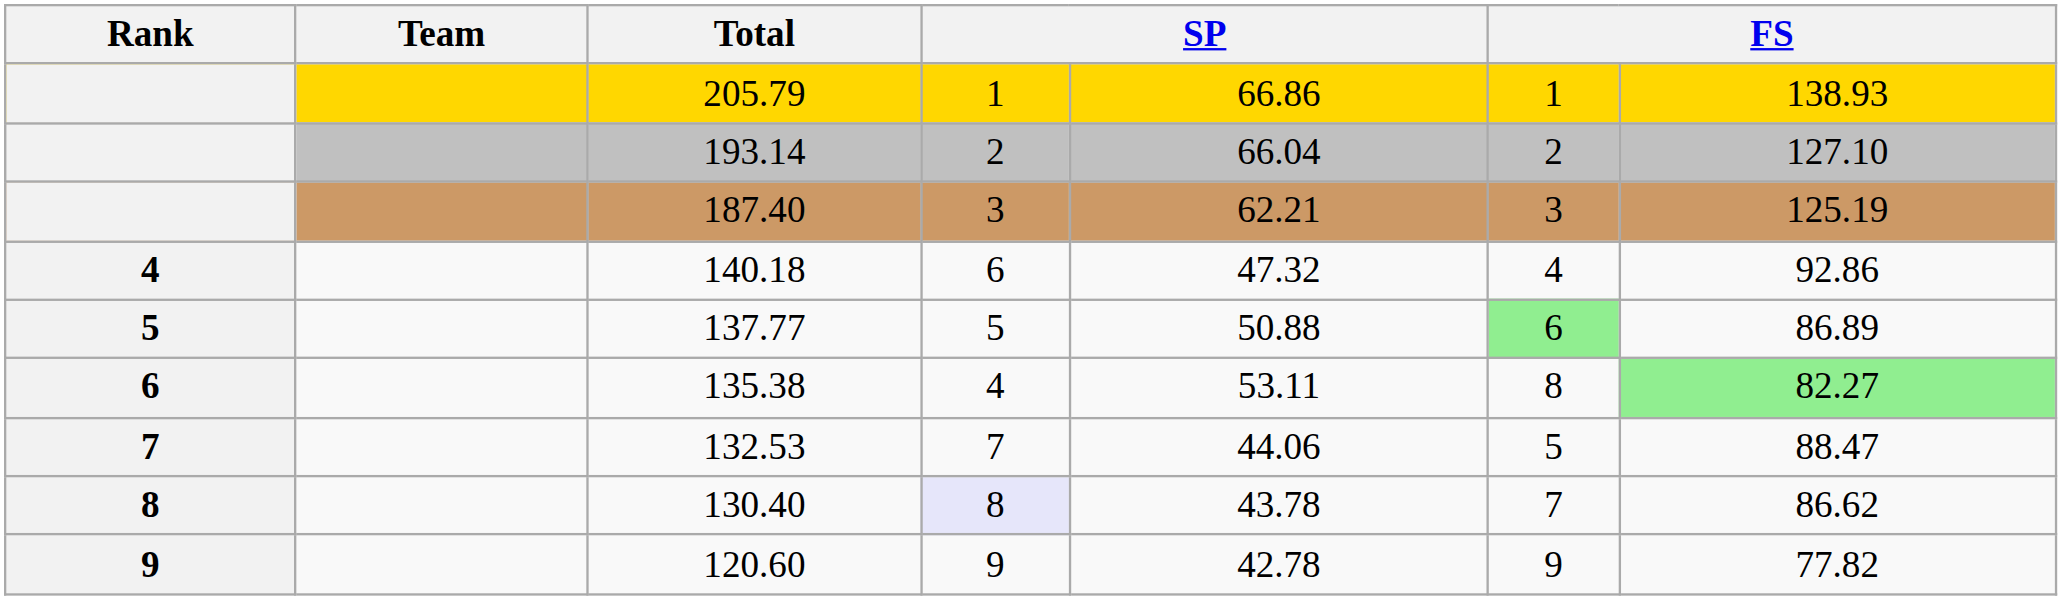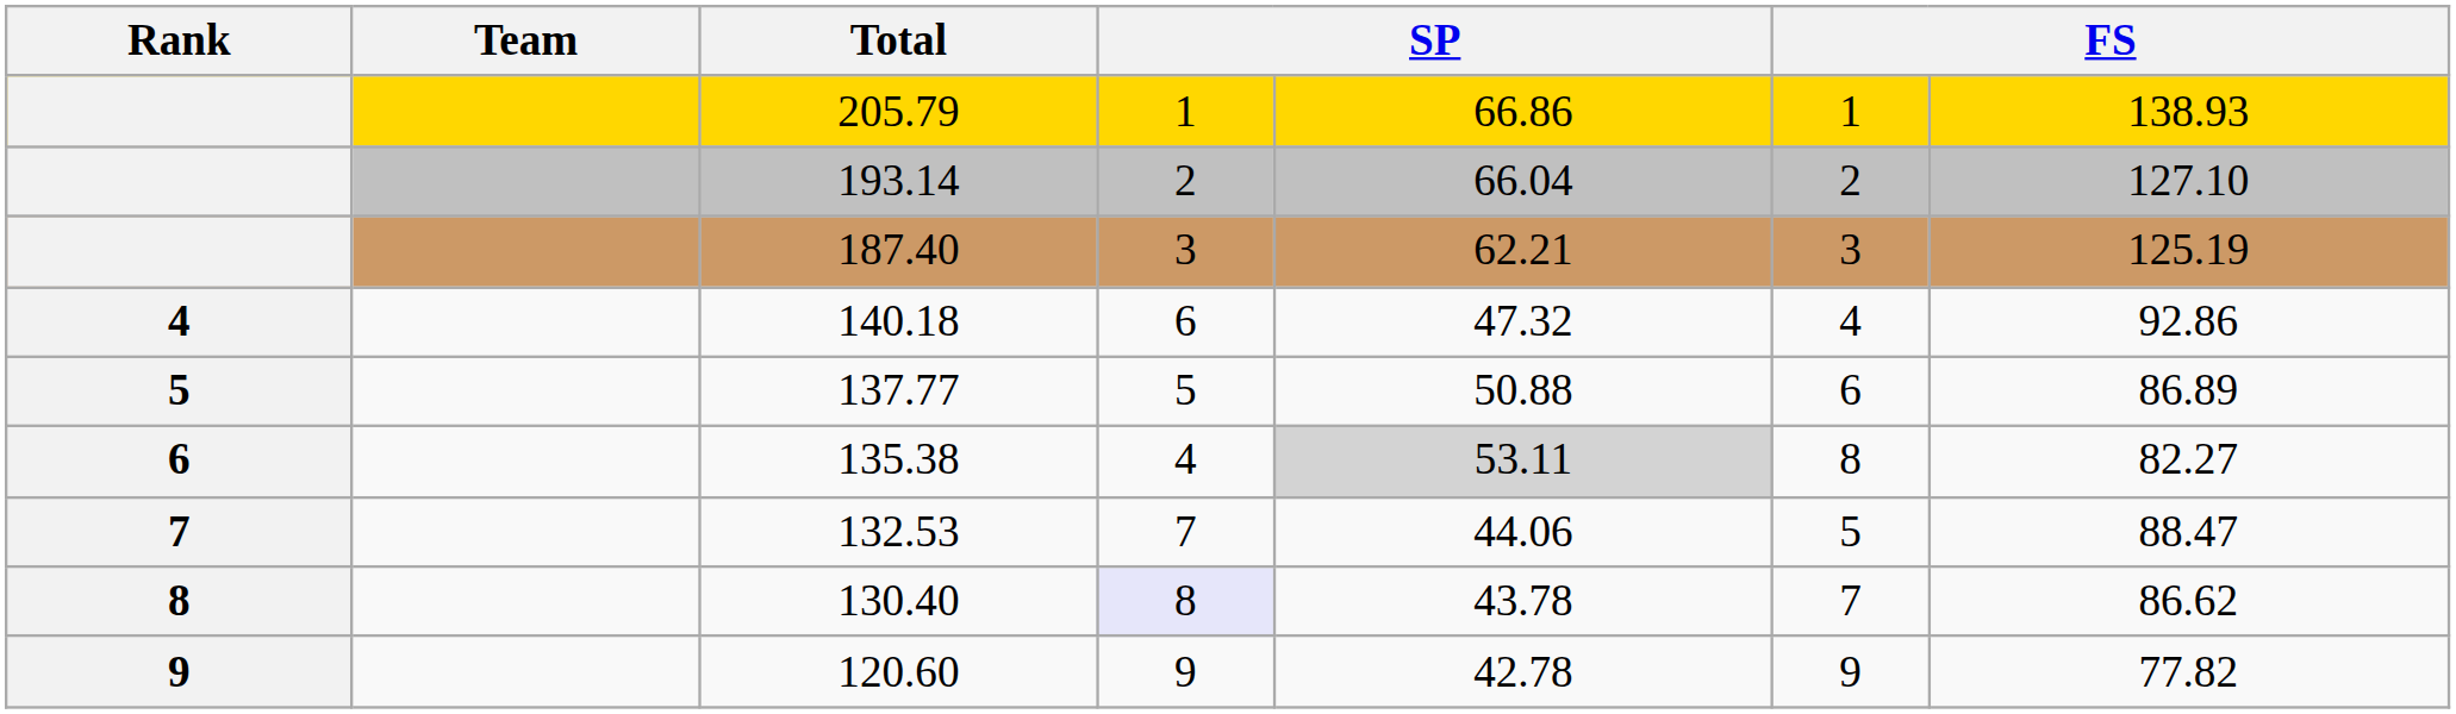137.77 | column 6: lightgreen background -> no background
135.38 | column 5: no background -> lightgrey background
135.38 | column 7: lightgreen background -> no background
